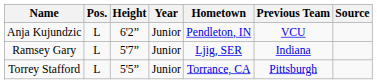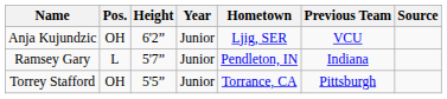Anja Kujundzic | Pos.: L -> OH
Anja Kujundzic | Hometown: Pendleton, IN -> Ljig, SER
Ramsey Gary | Hometown: Ljig, SER -> Pendleton, IN
Torrey Stafford | Pos.: L -> OH
